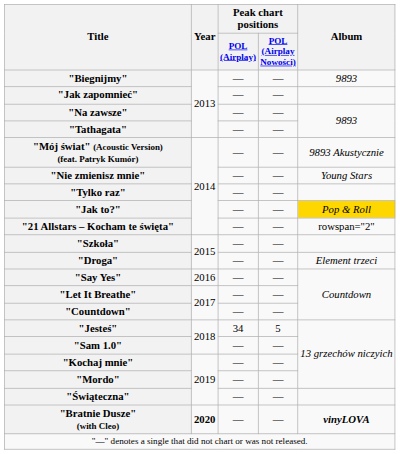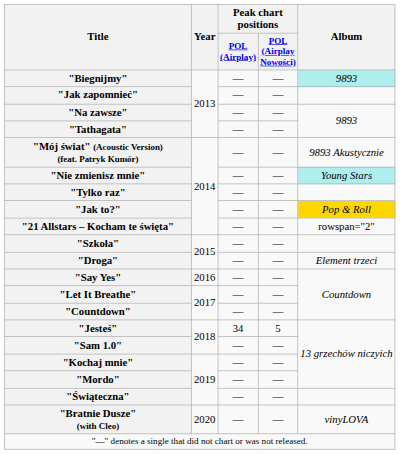"Biegnijmy" | Album: no background -> paleturquoise background
"Nie zmienisz mnie" | Album: no background -> paleturquoise background
"Bratnie Dusze" (with Cleo) | Year: bold -> normal
"Bratnie Dusze" (with Cleo) | Album: bold -> normal
